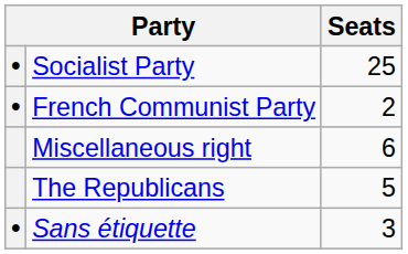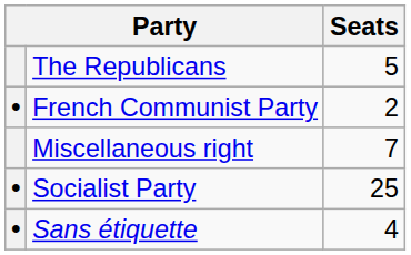rows swapped: Socialist Party <-> The Republicans
Miscellaneous right | Seats: 6 -> 7
Sans étiquette | Seats: 3 -> 4
